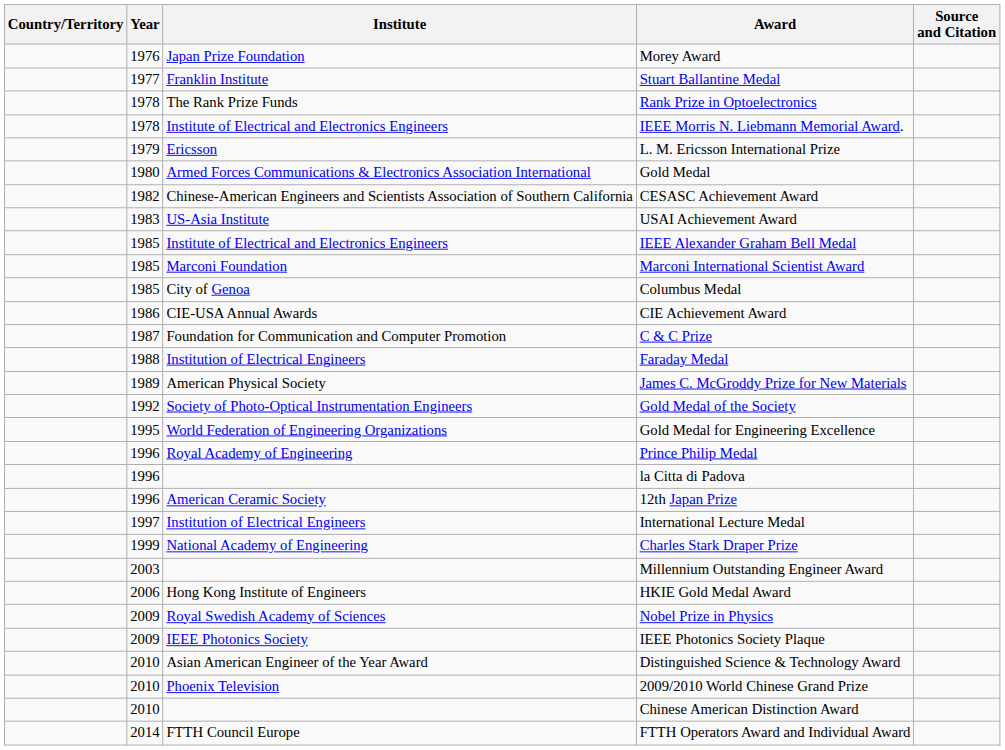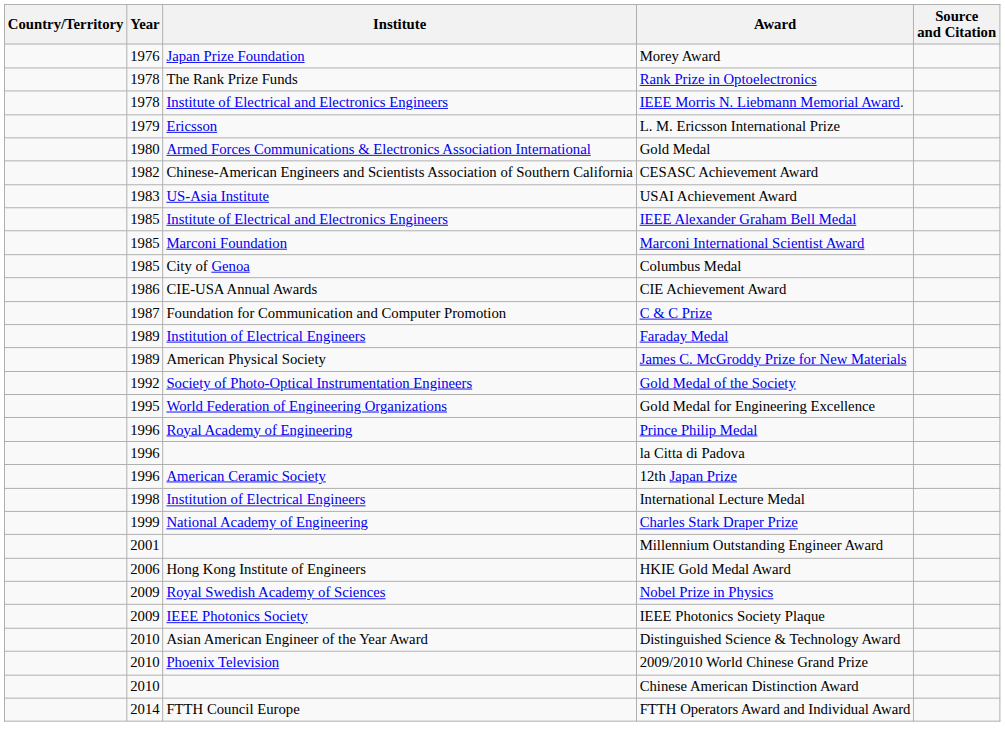- row: 1977 | Franklin Institute | Stuart Ballantine Medal
Faraday Medal | Year: 1988 -> 1989
International Lecture Medal | Year: 1997 -> 1998
Millennium Outstanding Engineer Award | Year: 2003 -> 2001
